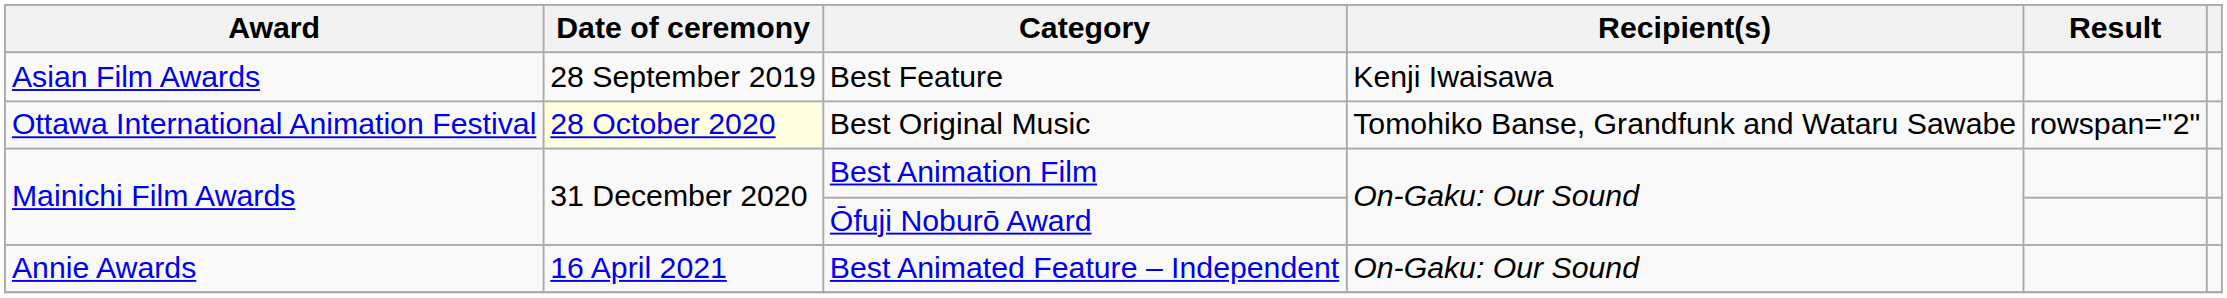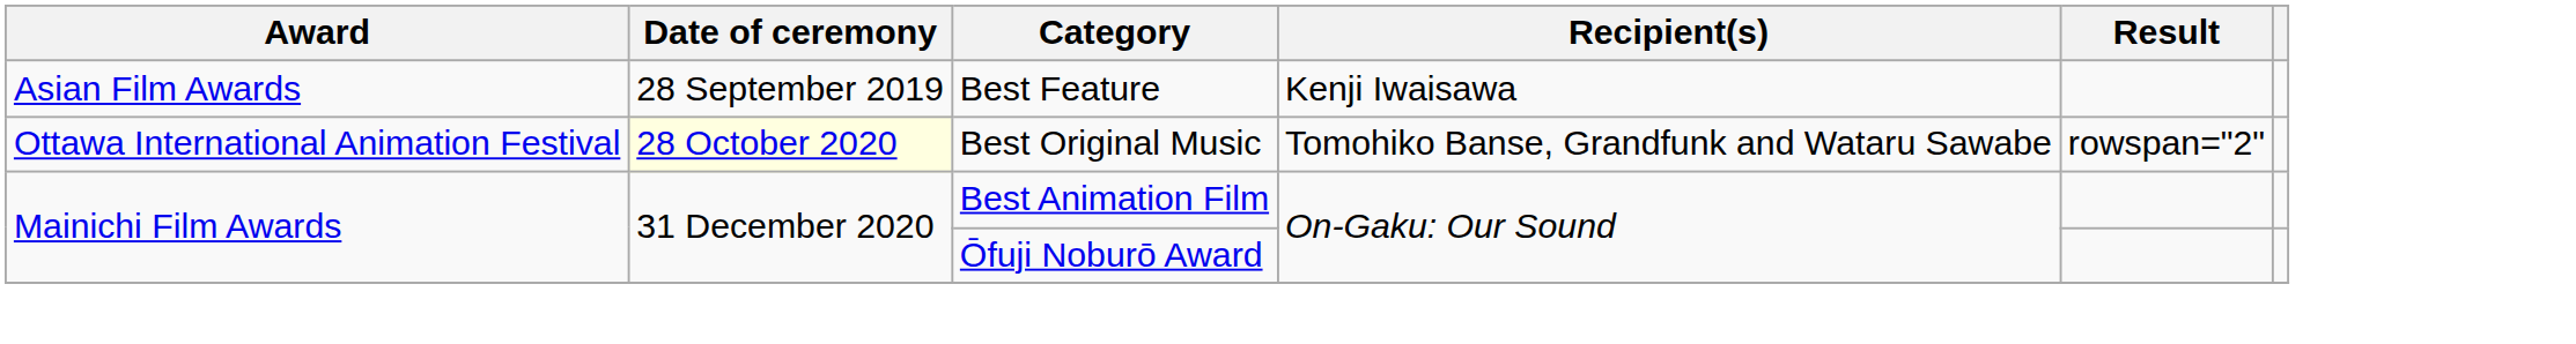- row: Annie Awards | 16 April 2021 | Best Animated Feature – Independent | On-Gaku: Our Sound
